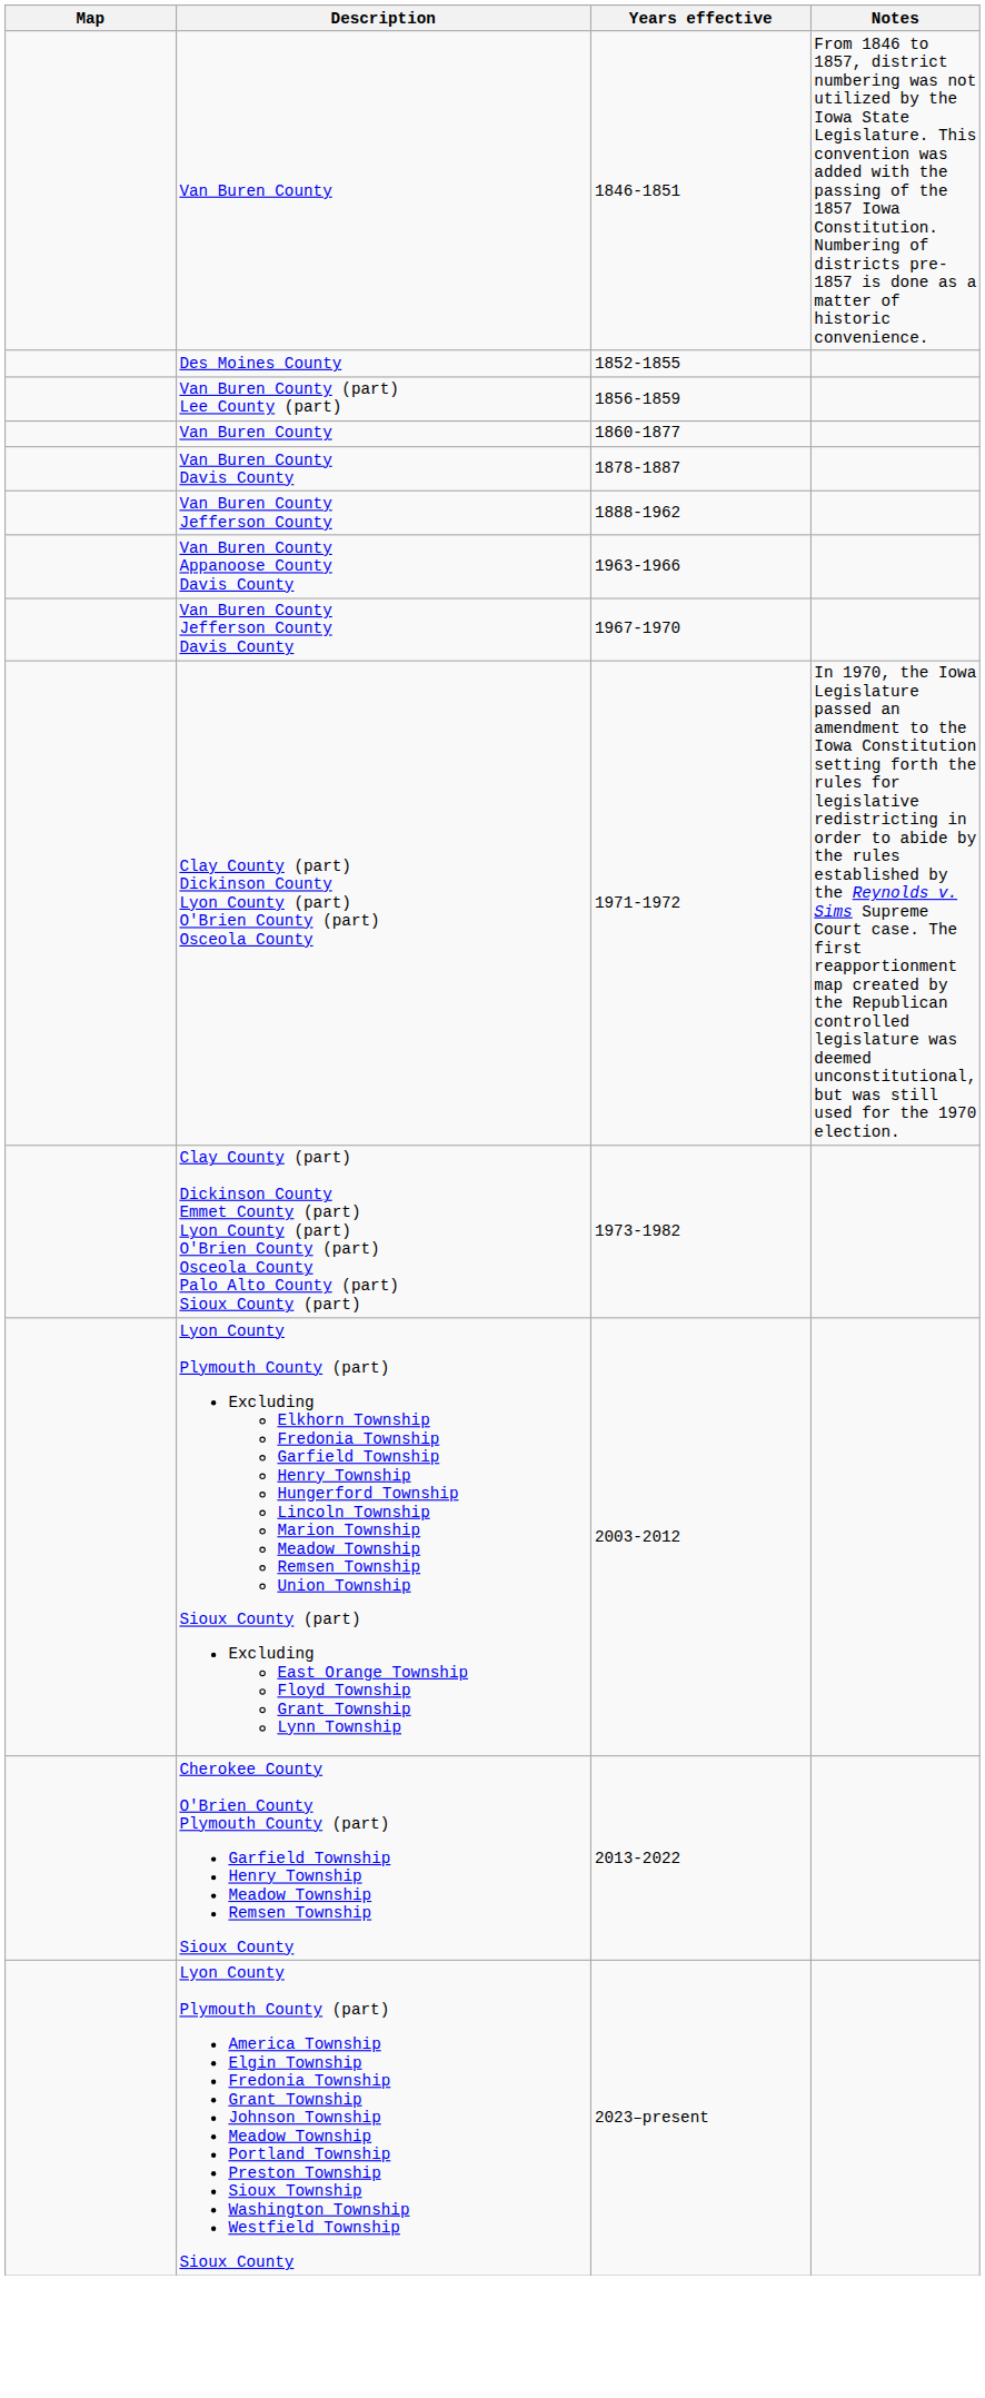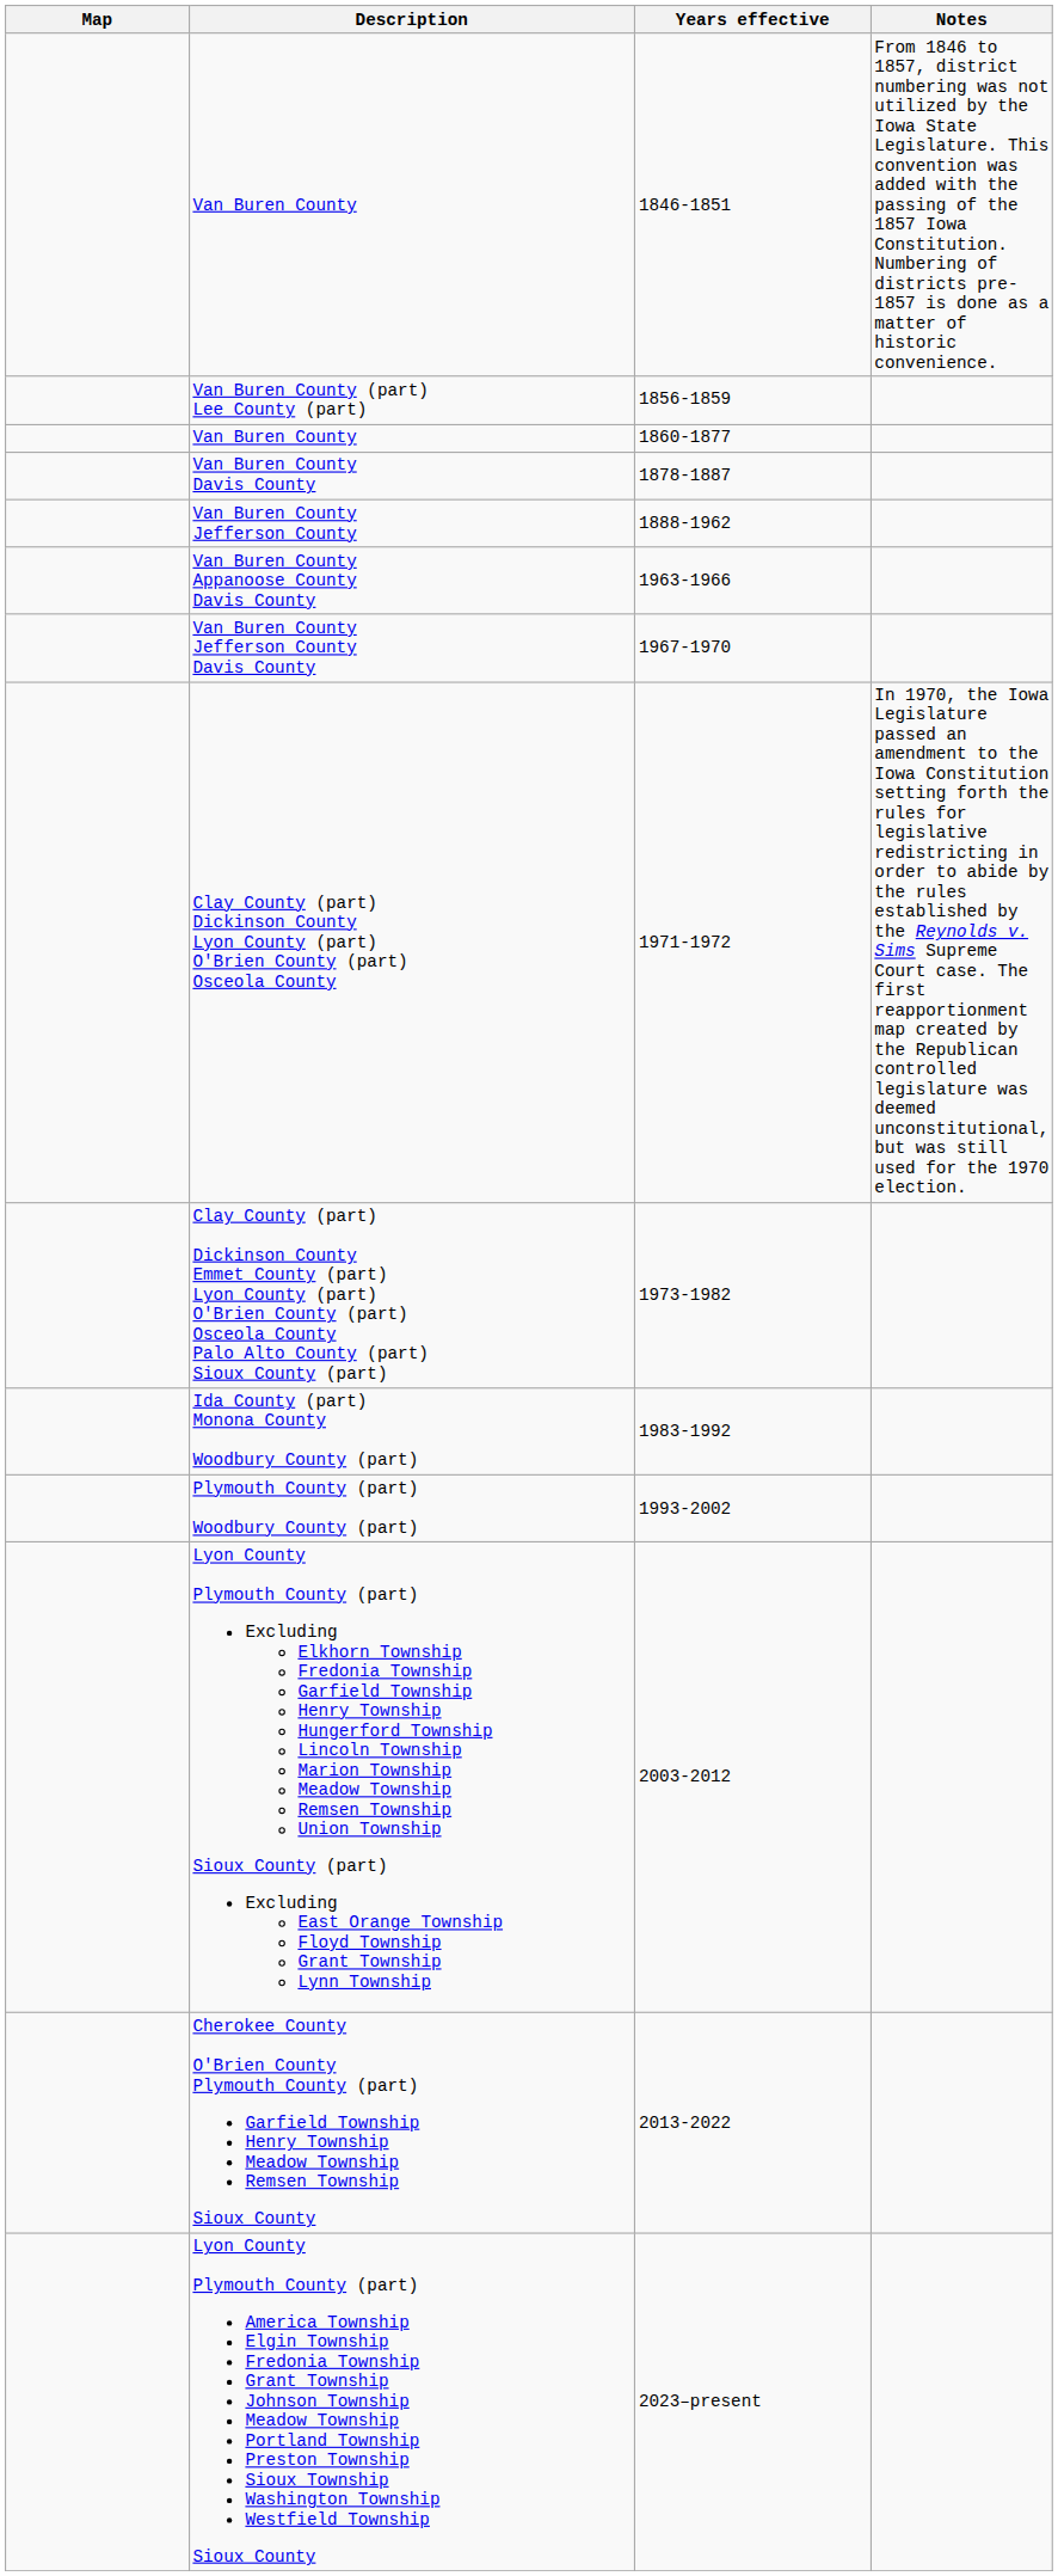- row: Des Moines County | 1852-1855
+ row: Ida County (part) Monona County Woodbury County (part) | 1983-1992
+ row: Plymouth County (part) Woodbury County (part) | 1993-2002
